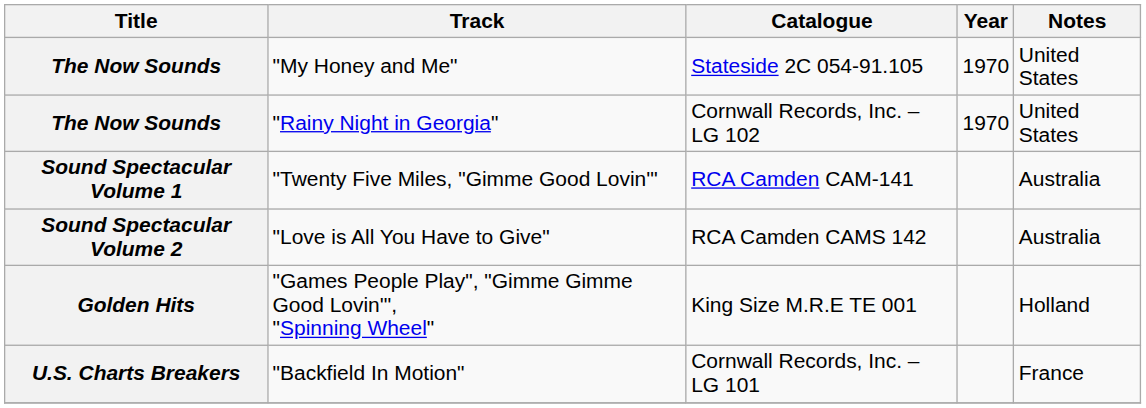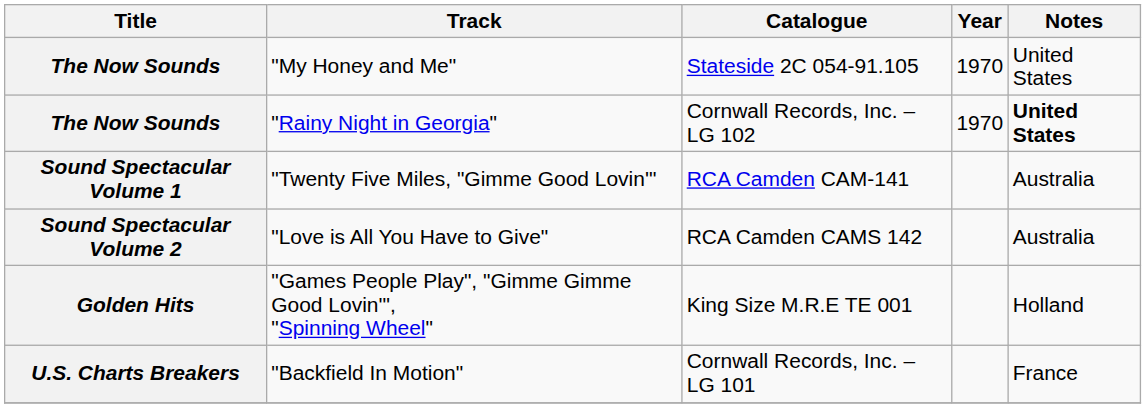"Rainy Night in Georgia" | Notes: normal -> bold
